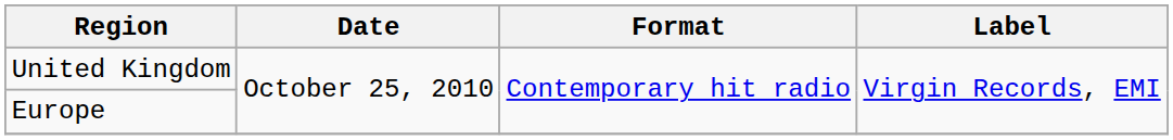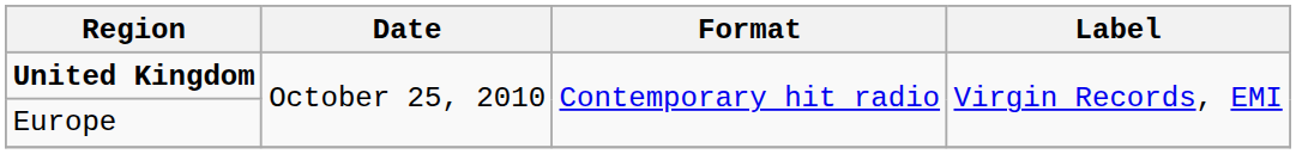United Kingdom | Region: normal -> bold
